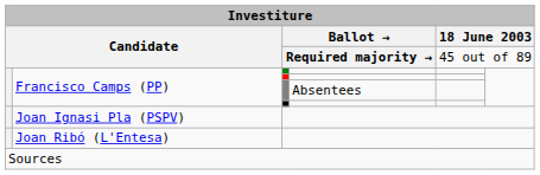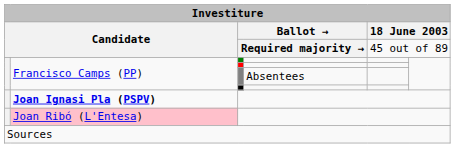Joan Ignasi Pla (PSPV) | column 2: normal -> bold
Joan Ribó (L'Entesa) | column 2: no background -> pink background
